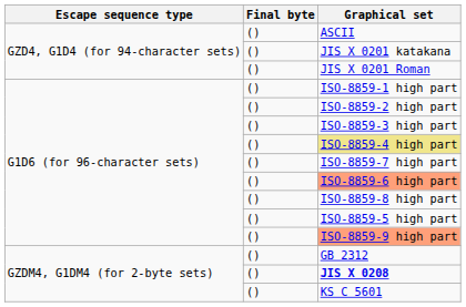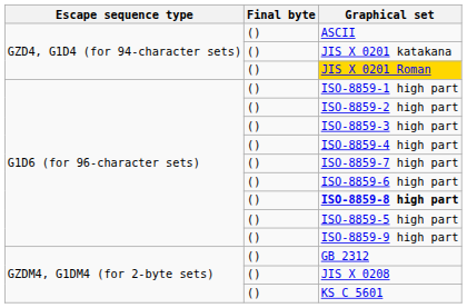JIS X 0201 Roman | Graphical set: no background -> gold background
ISO-8859-4 high part | Graphical set: khaki background -> no background
ISO-8859-6 high part | Graphical set: lightsalmon background -> no background
ISO-8859-8 high part | Graphical set: normal -> bold
ISO-8859-9 high part | Graphical set: lightsalmon background -> no background
JIS X 0208 | Graphical set: bold -> normal
